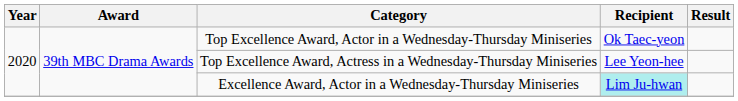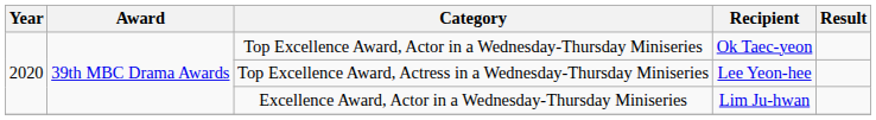Excellence Award, Actor in a Wednesday-Thursday Miniseries | Recipient: paleturquoise background -> no background
